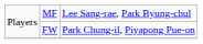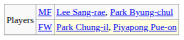Players / FW | column 3: no background -> lightyellow background
